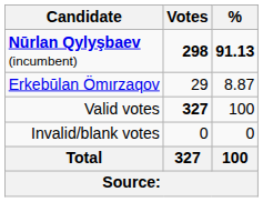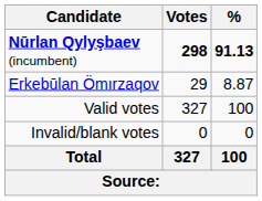Valid votes | Votes: bold -> normal
